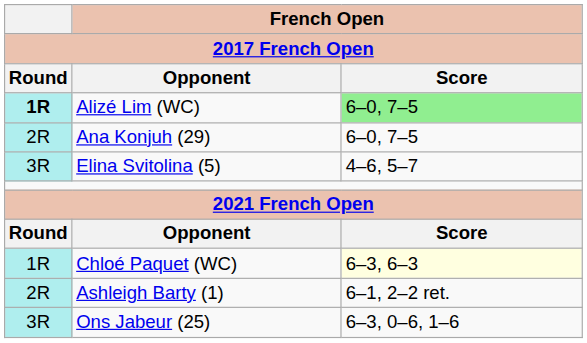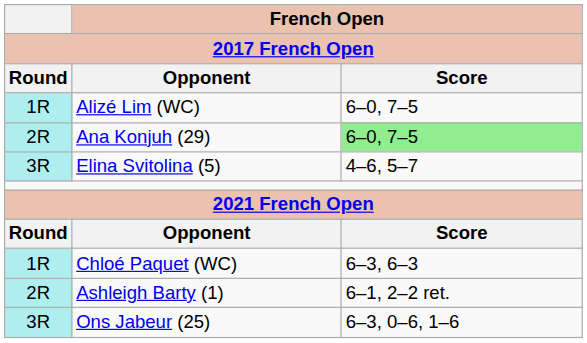Alizé Lim (WC) | Round: bold -> normal
Alizé Lim (WC) | French Open / Score: lightgreen background -> no background
Ana Konjuh (29) | French Open / Score: no background -> lightgreen background
Chloé Paquet (WC) | French Open / Score: lightyellow background -> no background
